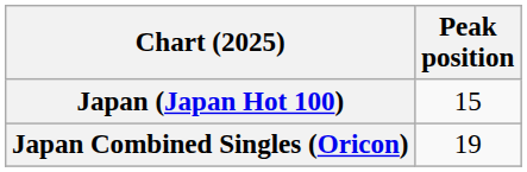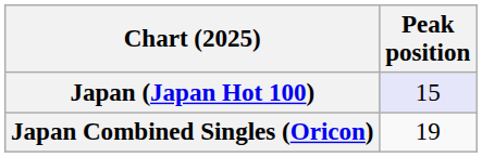Japan (Japan Hot 100) | Peak position: no background -> lavender background
